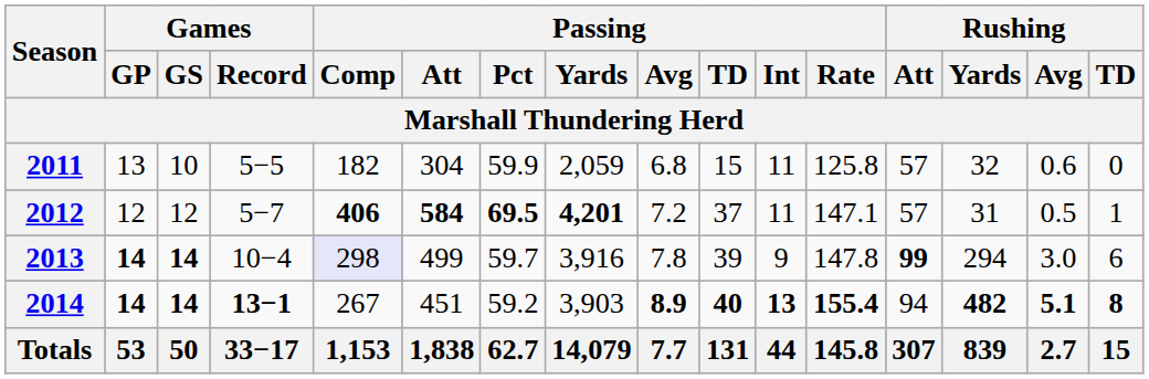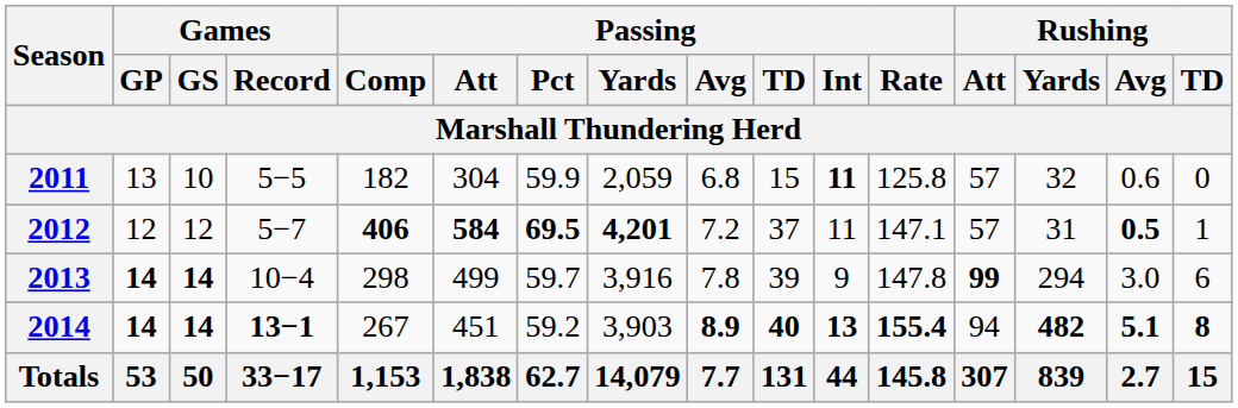2011 | Passing / Int: normal -> bold
2012 | Rushing / Avg: normal -> bold
2013 | Passing / Comp: lavender background -> no background
